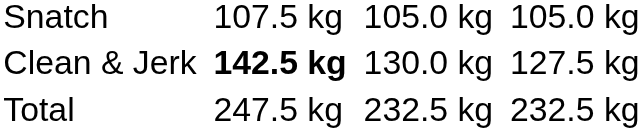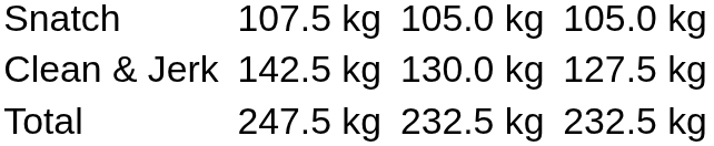Clean & Jerk | column 2: bold -> normal
